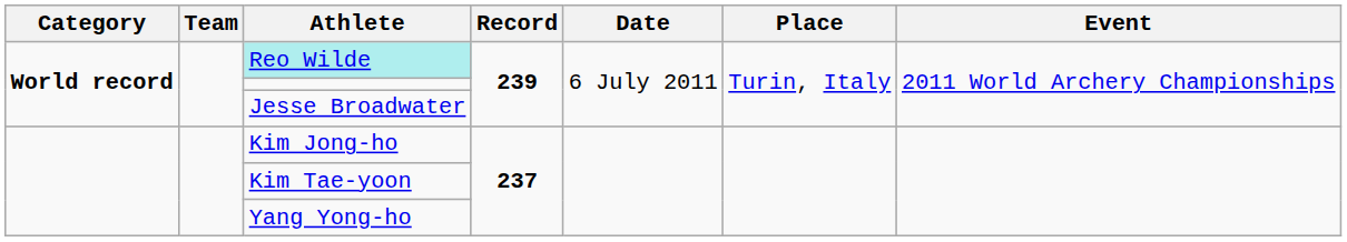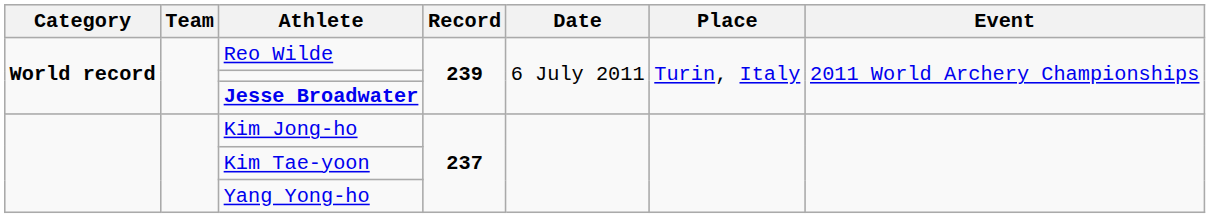Reo Wilde | Athlete: paleturquoise background -> no background
Jesse Broadwater | Athlete: normal -> bold
